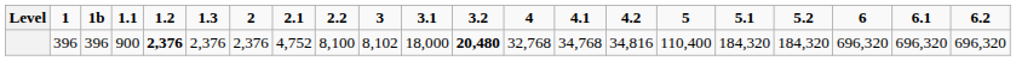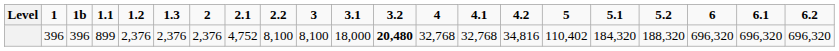row 2 | 1.1: 900 -> 899
row 2 | 1.2: bold -> normal
row 2 | 3: 8,102 -> 8,100
row 2 | 4.1: 34,768 -> 32,768
row 2 | 5: 110,400 -> 110,402
row 2 | 5.2: 184,320 -> 188,320
